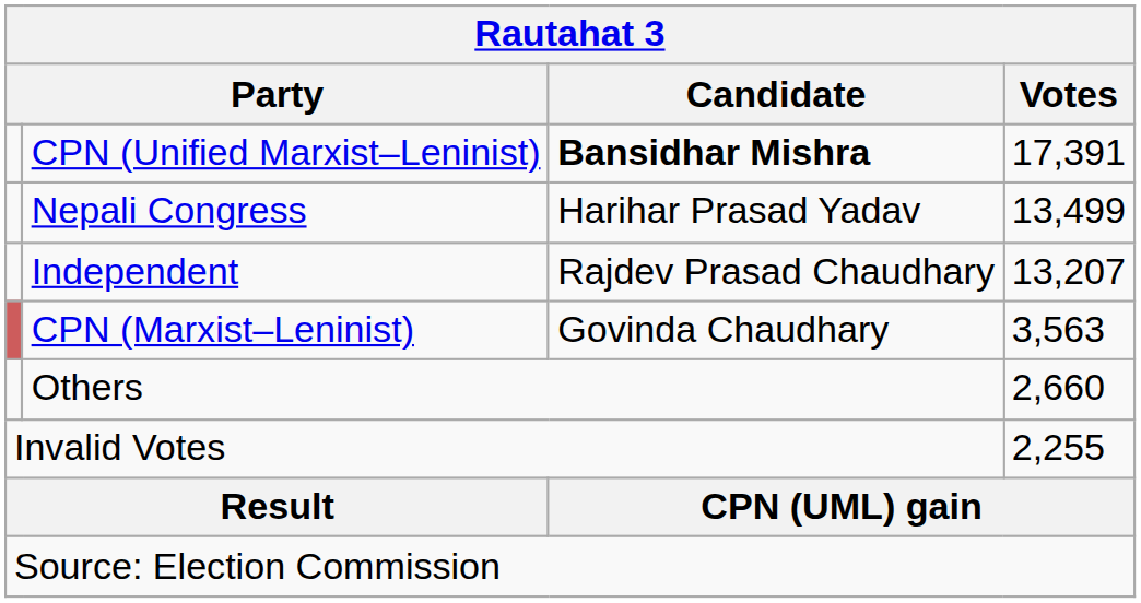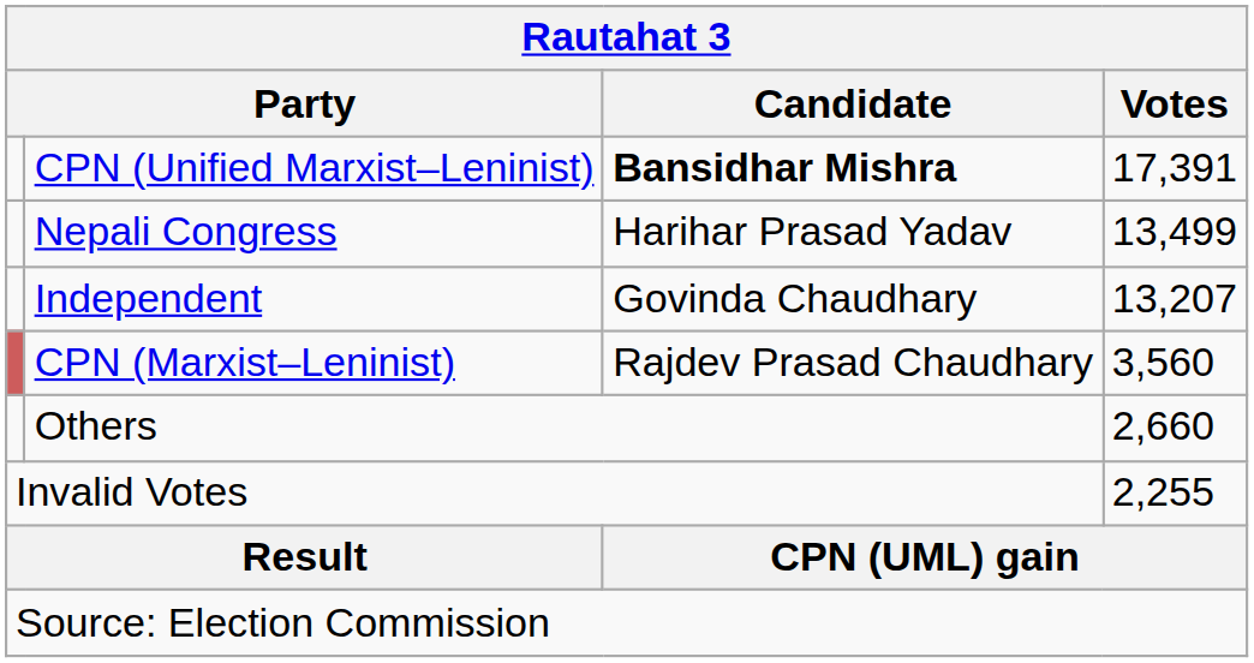Independent | Candidate: Rajdev Prasad Chaudhary -> Govinda Chaudhary
CPN (Marxist–Leninist) | Candidate: Govinda Chaudhary -> Rajdev Prasad Chaudhary
CPN (Marxist–Leninist) | Votes: 3,563 -> 3,560
